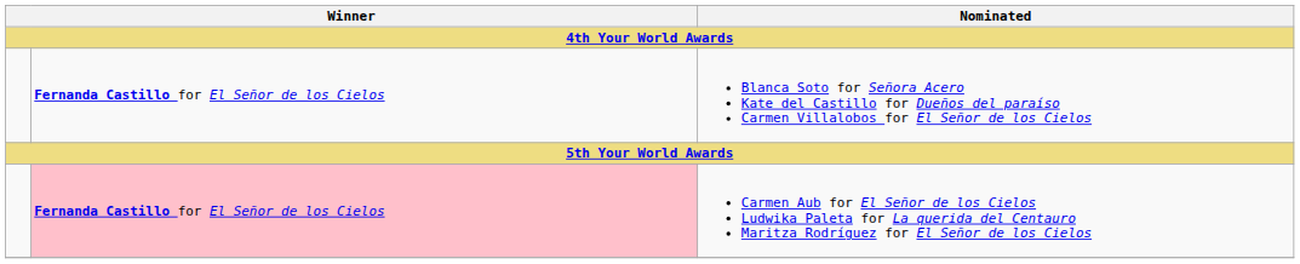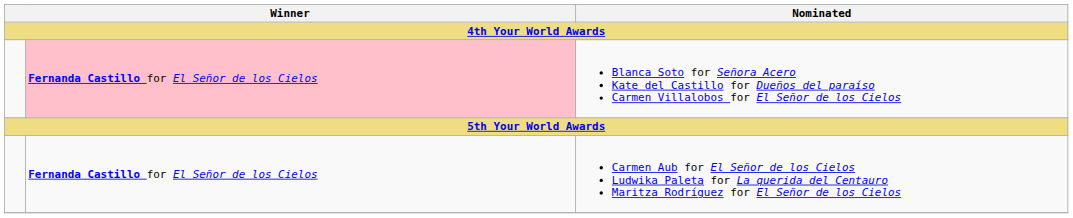row 3 | column 2: no background -> pink background
row 5 | column 2: pink background -> no background
